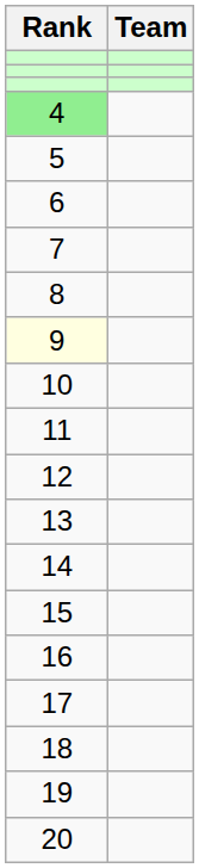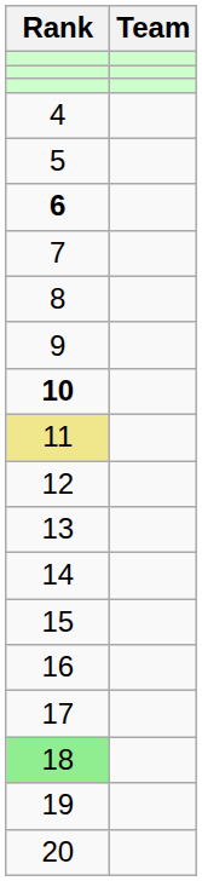row 5 | Rank: lightgreen background -> no background
row 7 | Rank: normal -> bold
row 10 | Rank: lightyellow background -> no background
row 11 | Rank: normal -> bold
row 12 | Rank: no background -> khaki background
row 19 | Rank: no background -> lightgreen background
